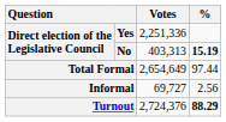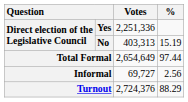No | %: bold -> normal
Turnout | %: bold -> normal
